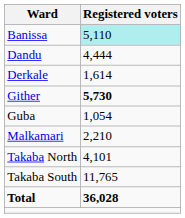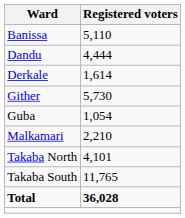Banissa | Registered voters: paleturquoise background -> no background
Gither | Registered voters: bold -> normal
